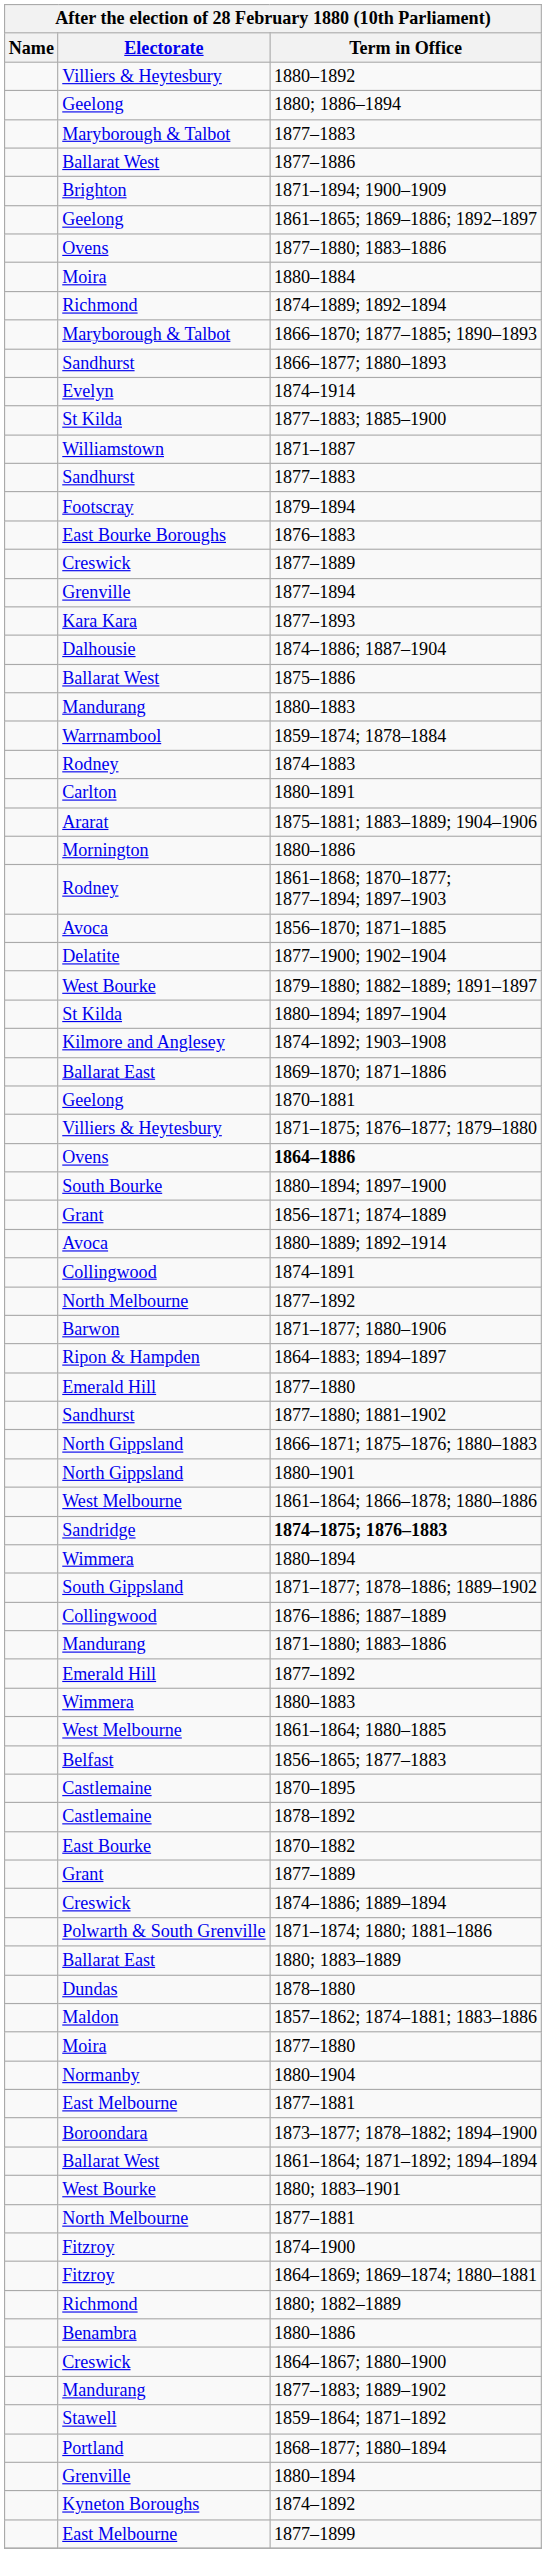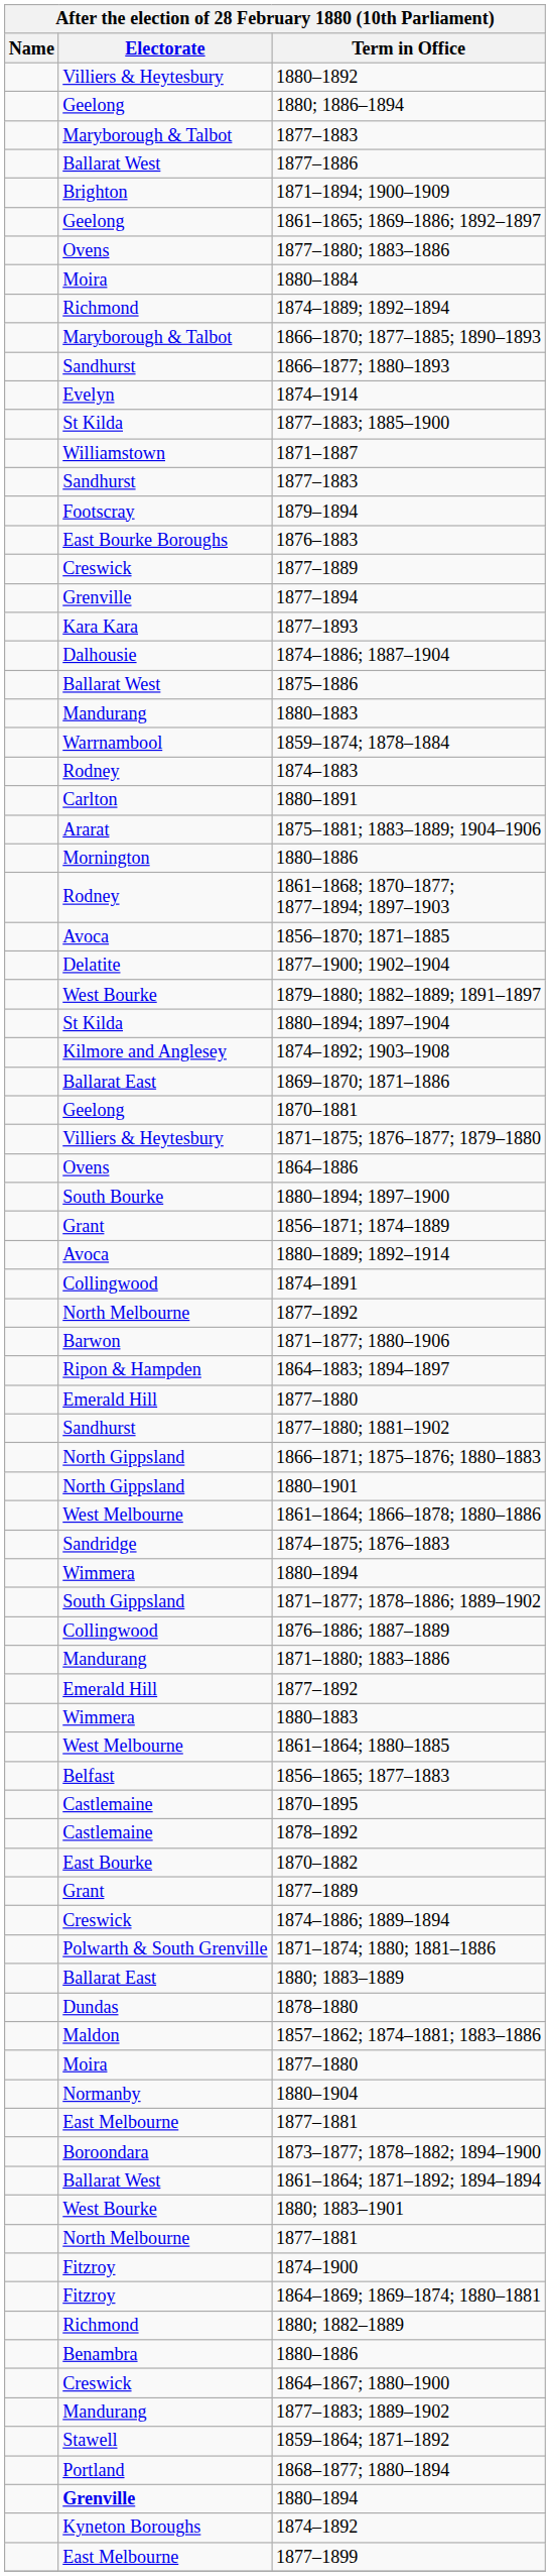1864–1886 | Term in Office: bold -> normal
1874–1875; 1876–1883 | Term in Office: bold -> normal
Grenville / 1880–1894 | Electorate: normal -> bold
